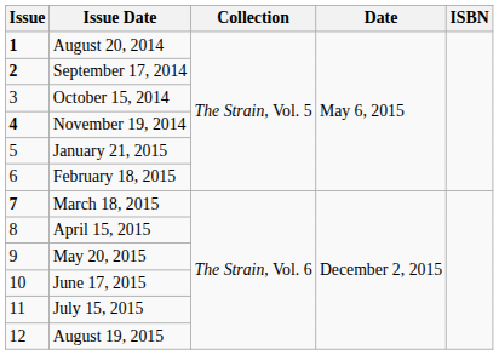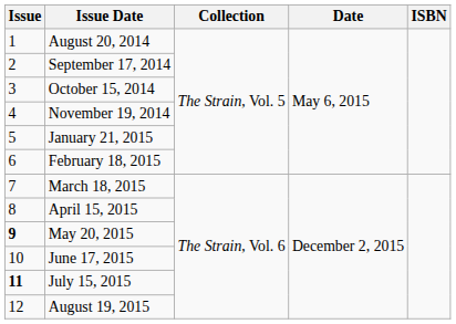August 20, 2014 | Issue: bold -> normal
September 17, 2014 | Issue: bold -> normal
November 19, 2014 | Issue: bold -> normal
March 18, 2015 | Issue: bold -> normal
May 20, 2015 | Issue: normal -> bold
July 15, 2015 | Issue: normal -> bold
